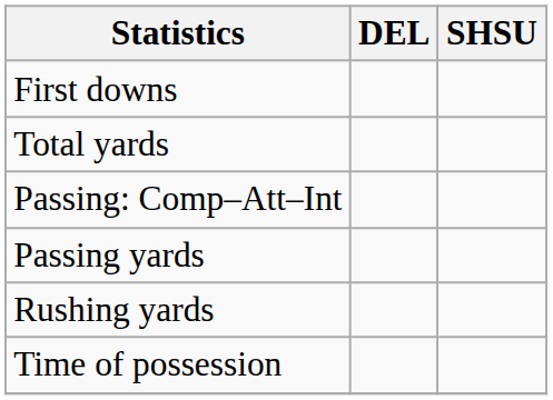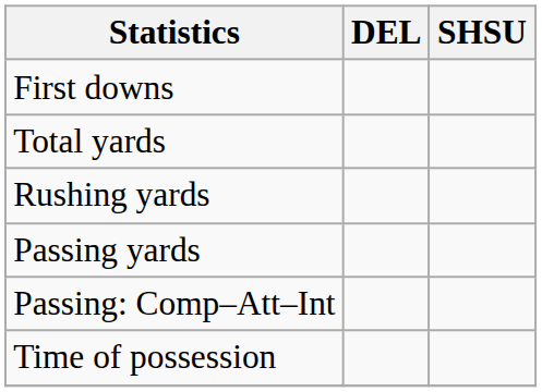rows swapped: Rushing yards <-> Passing: Comp–Att–Int
